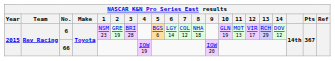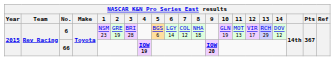66 | 4: normal -> bold
66 | 9: normal -> bold
